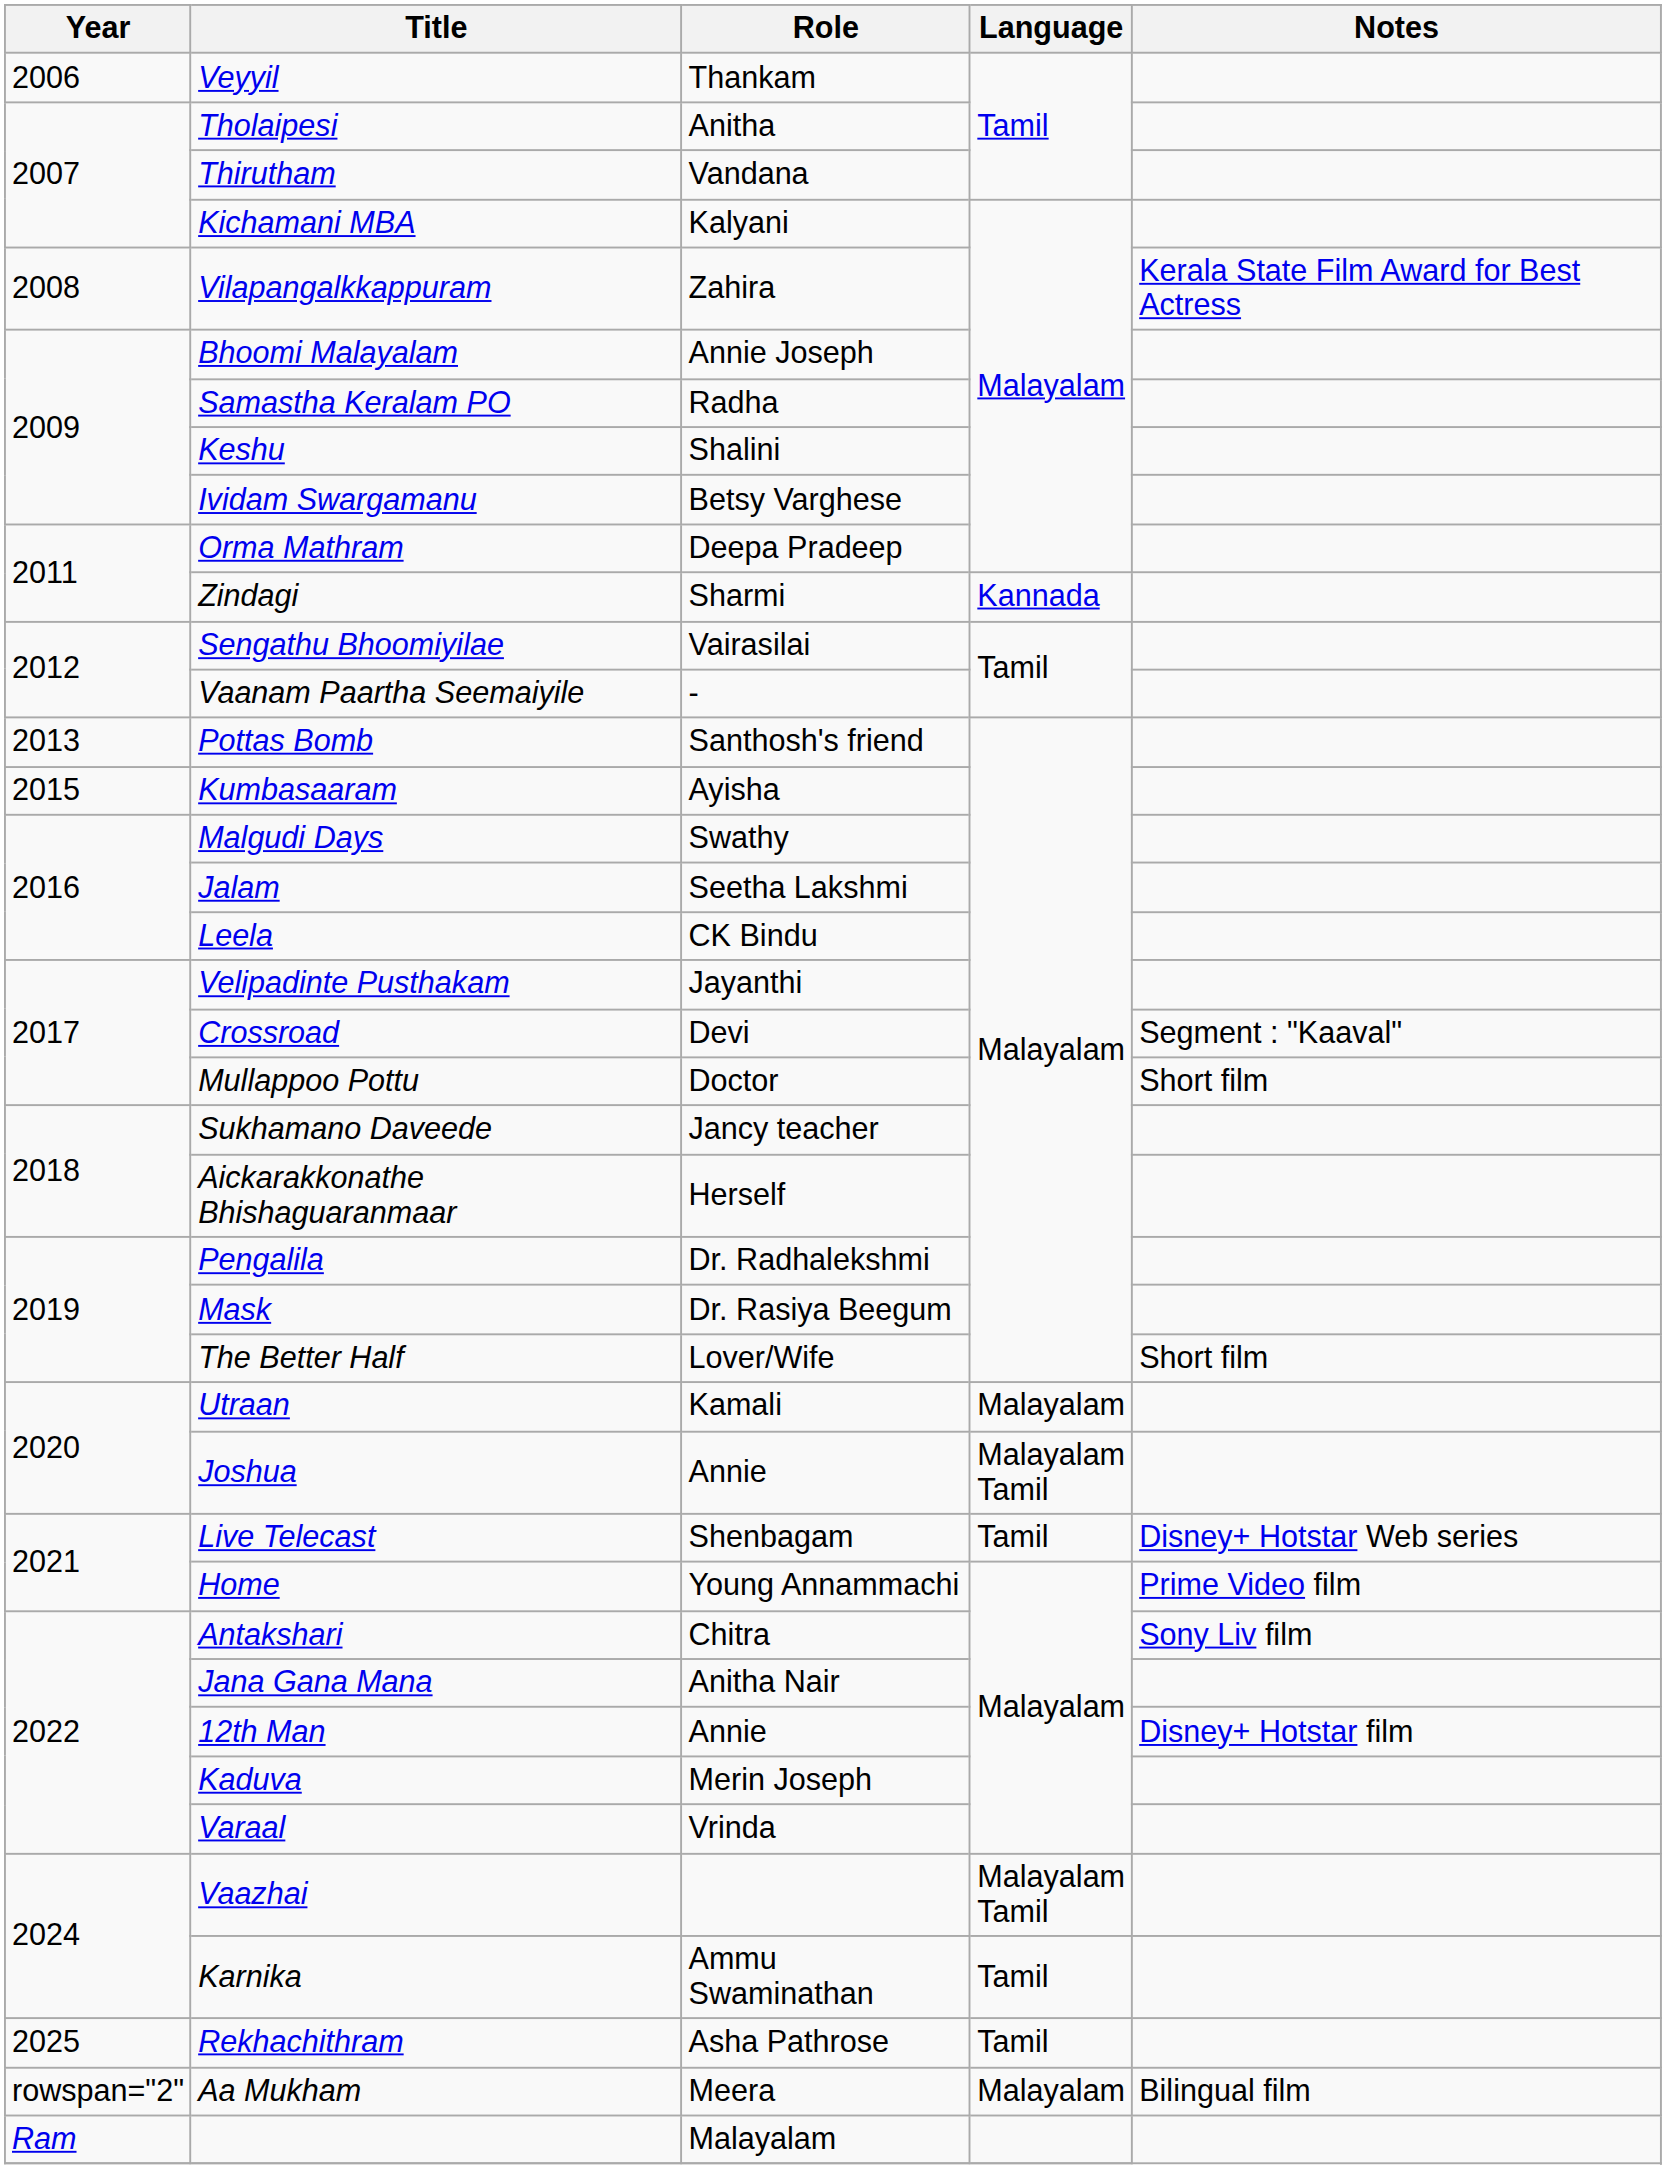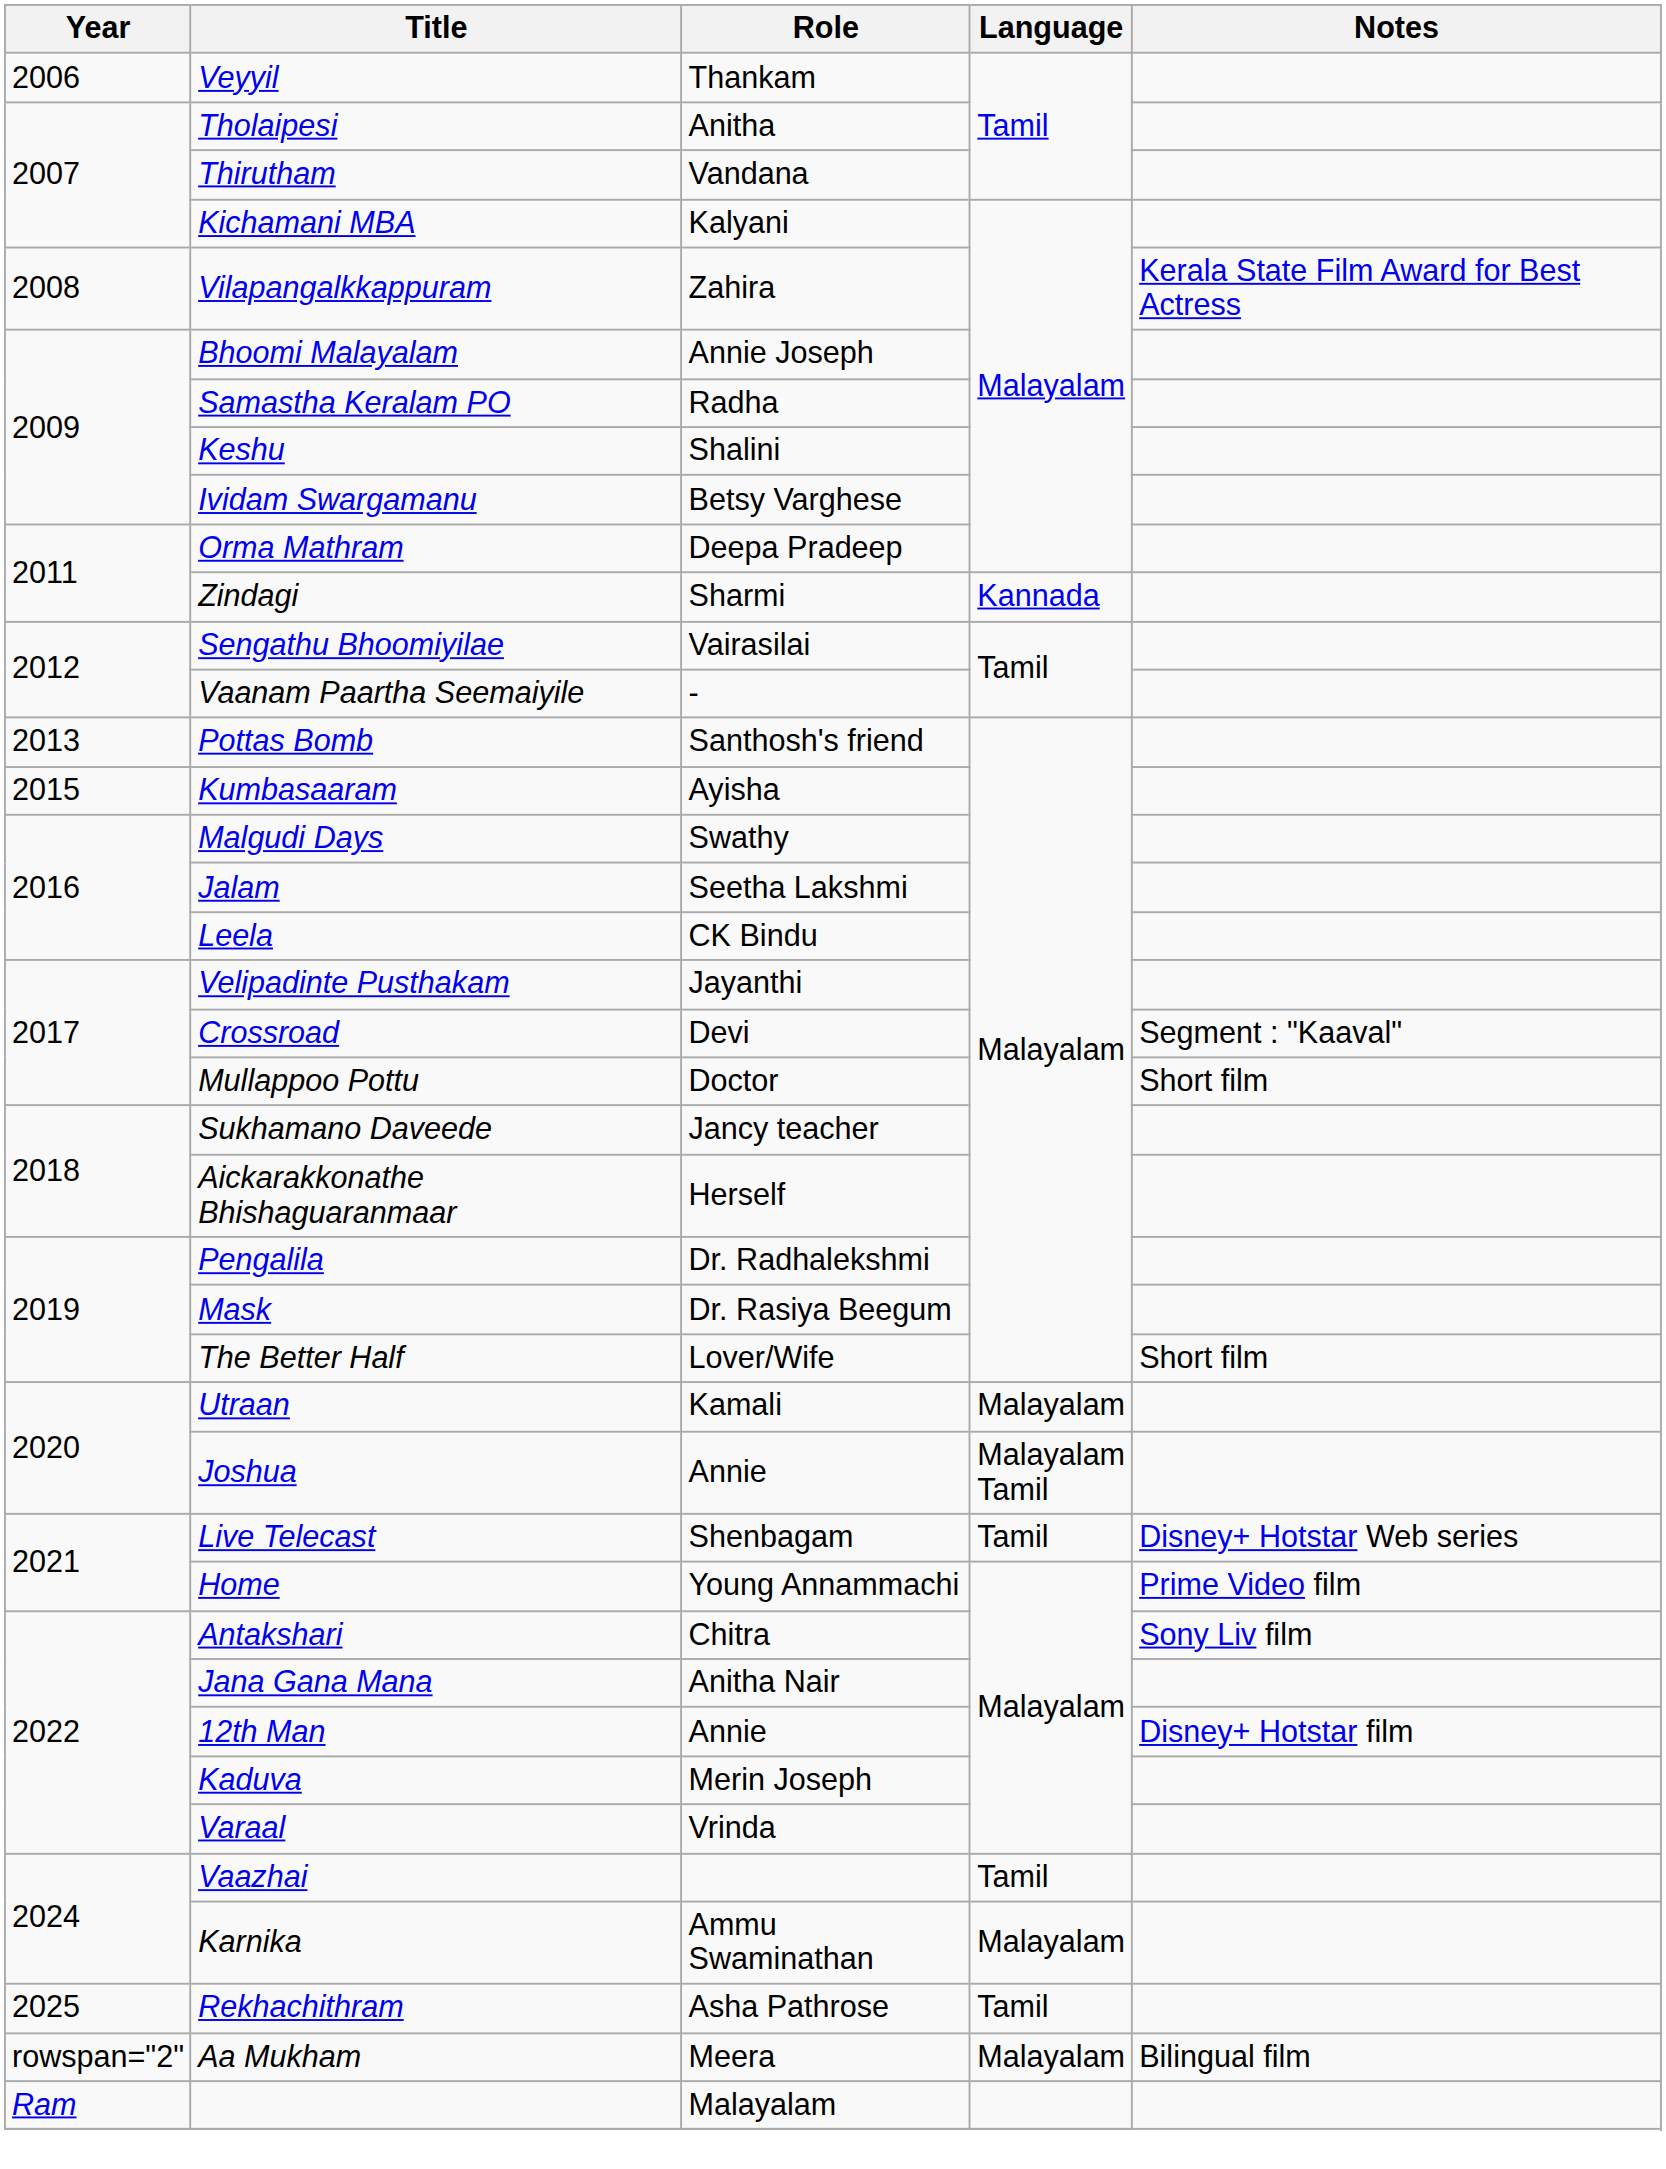Vaazhai | Language: Malayalam Tamil -> Tamil
Karnika | Language: Tamil -> Malayalam
